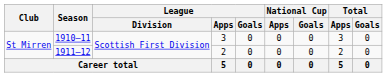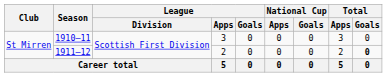1911–12 | Total / Goals: normal -> bold
